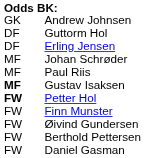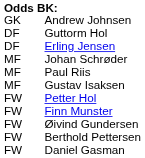Gustav Isaksen | column 1: bold -> normal
Petter Hol | column 1: bold -> normal
